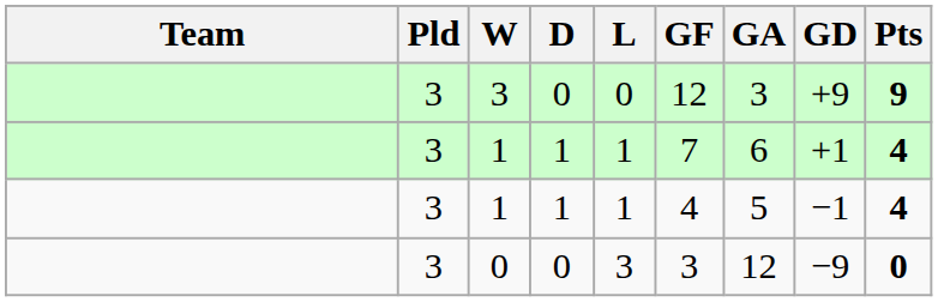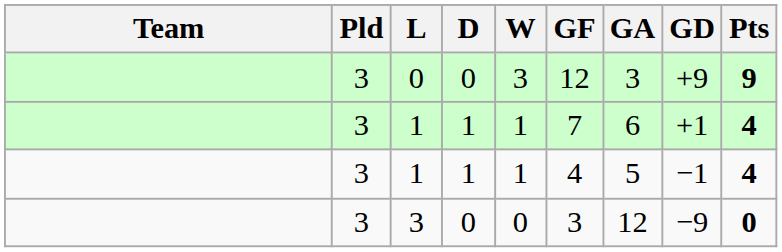columns swapped: W <-> L
